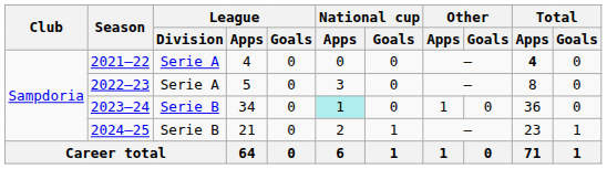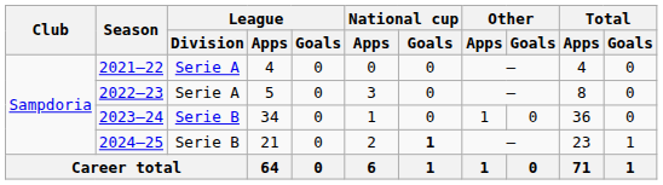2021–22 | Total / Apps: bold -> normal
2023–24 | National cup / Apps: paleturquoise background -> no background
2024–25 | National cup / Goals: normal -> bold
